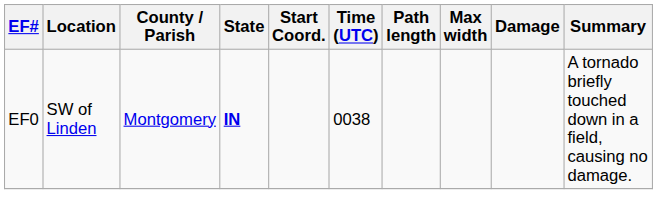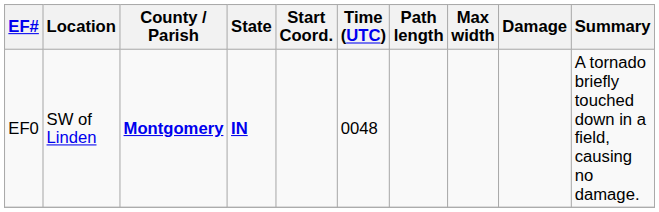EF0 | County / Parish: normal -> bold
EF0 | Time (UTC): 0038 -> 0048
